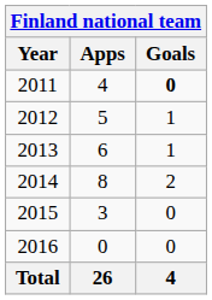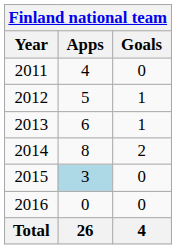2011 | Goals: bold -> normal
2015 | Apps: no background -> lightblue background
